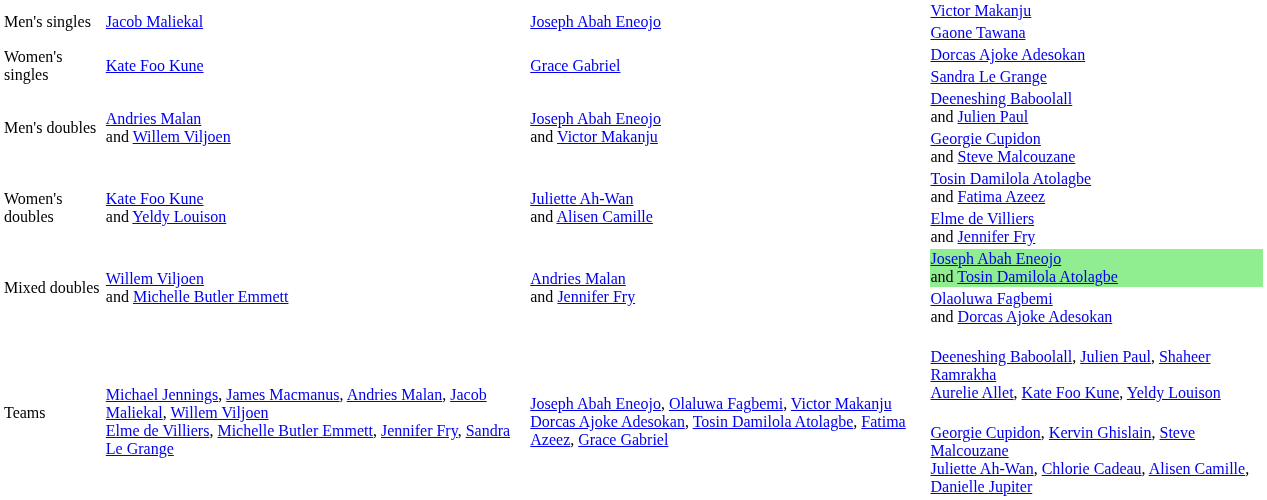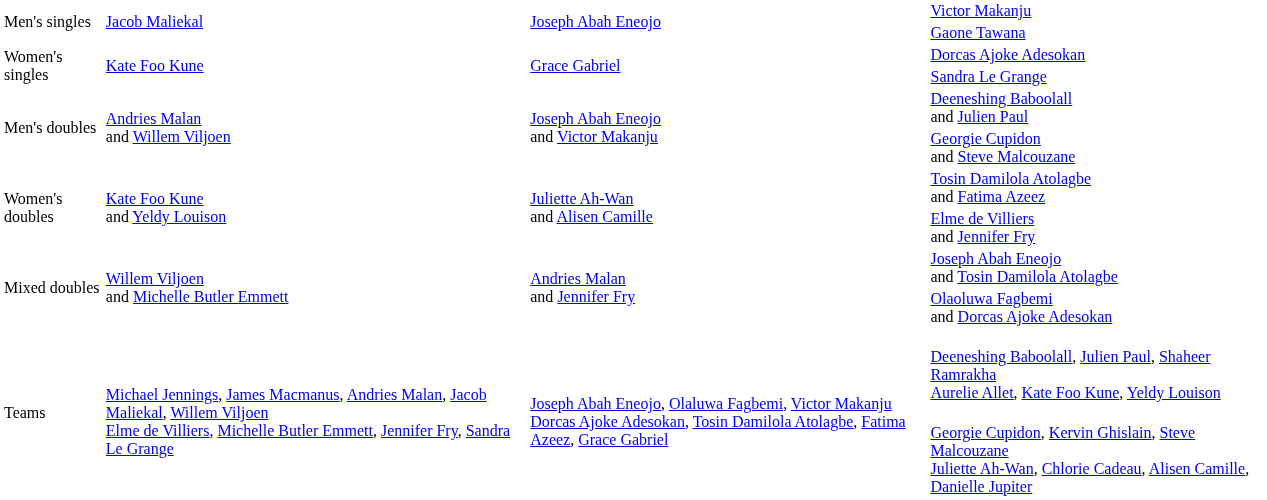Joseph Abah Eneojo and Tosin Damilola Atolagbe | column 4: lightgreen background -> no background
